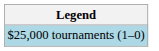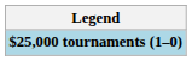row 2 | column 1: normal -> bold
